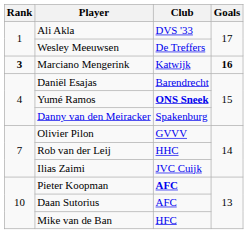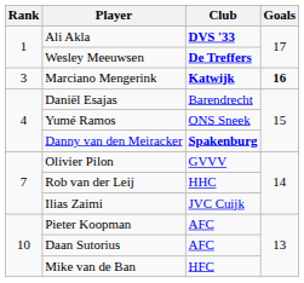Ali Akla | Club: normal -> bold
Wesley Meeuwsen | Club: normal -> bold
Marciano Mengerink | Rank: bold -> normal
Marciano Mengerink | Club: normal -> bold
Yumé Ramos | Club: bold -> normal
Danny van den Meiracker | Club: normal -> bold
Pieter Koopman | Club: bold -> normal
